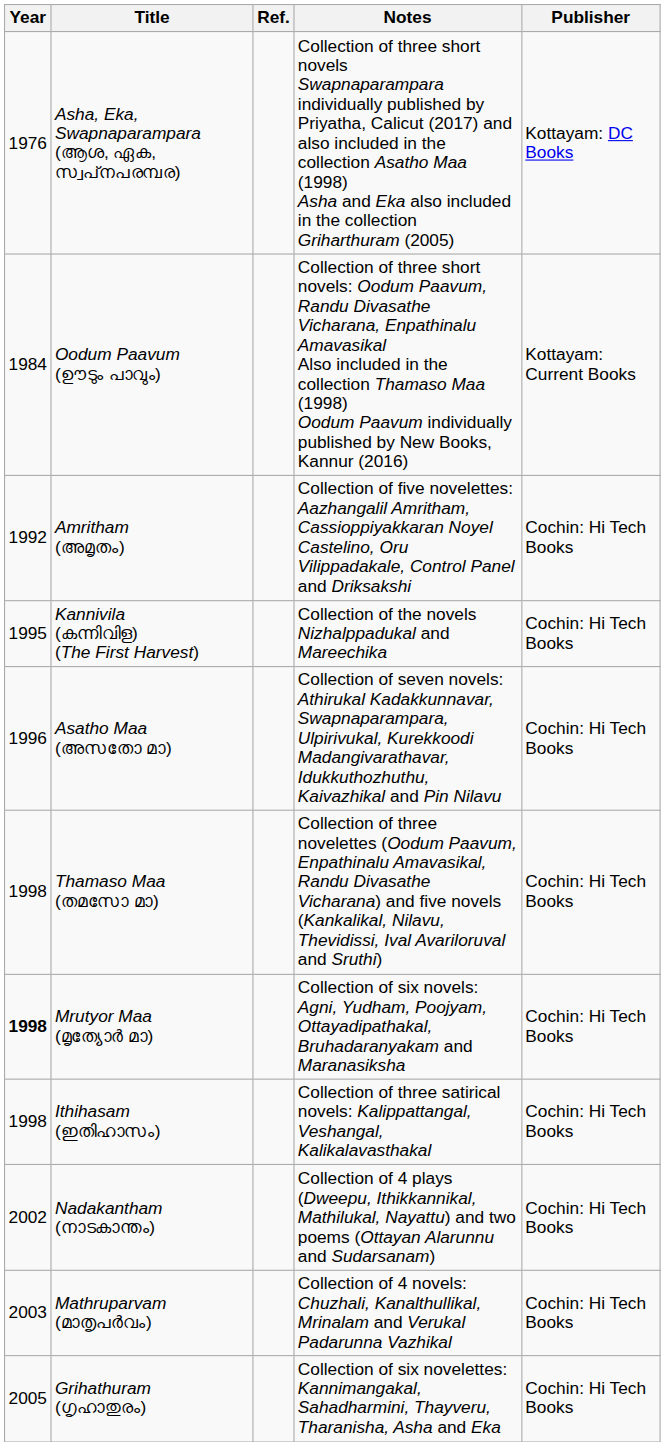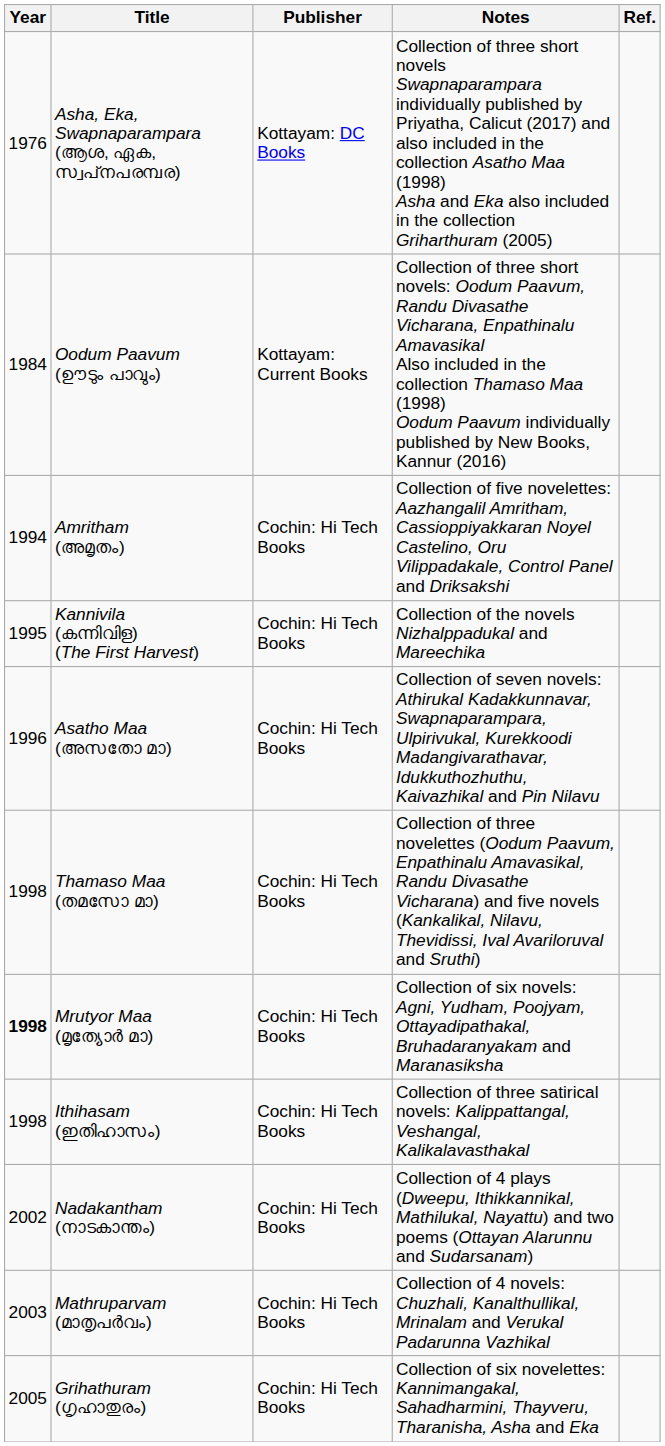columns swapped: Publisher <-> Ref.
Amritham (അമൃതം) | Year: 1992 -> 1994
